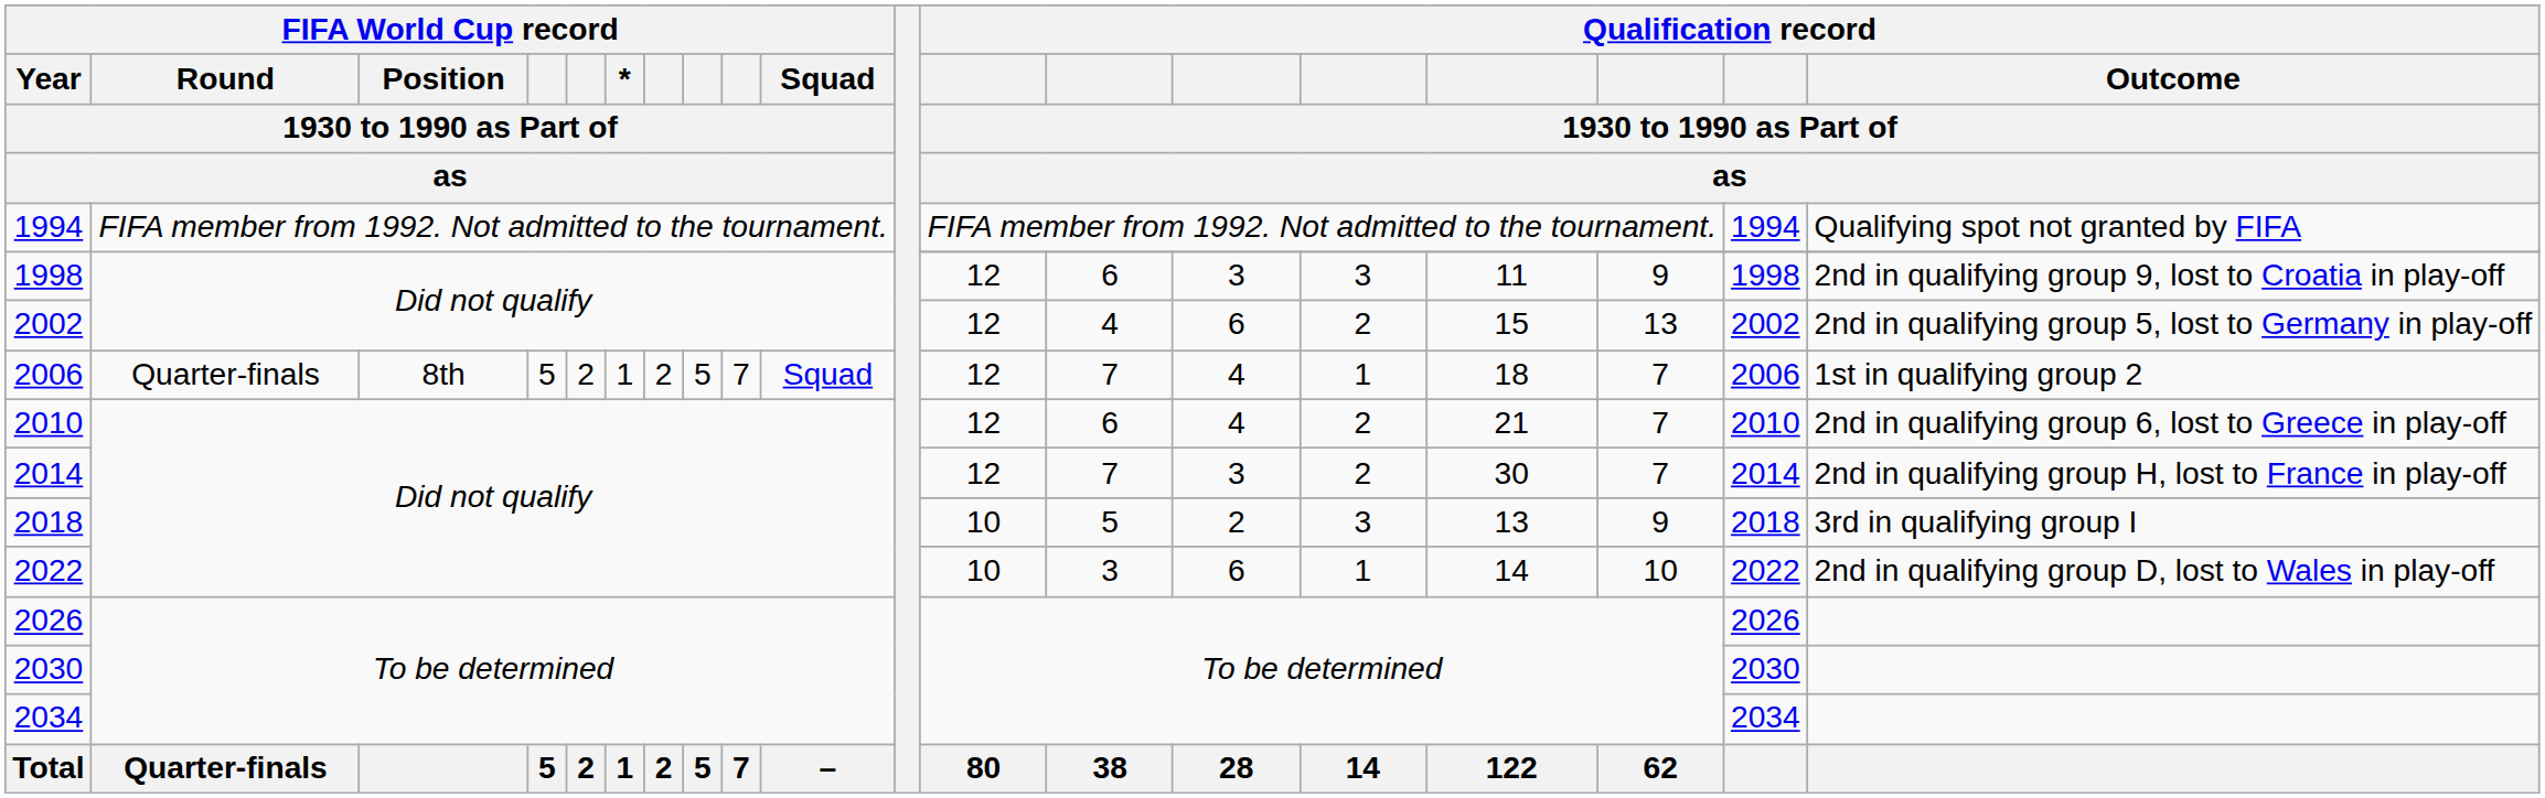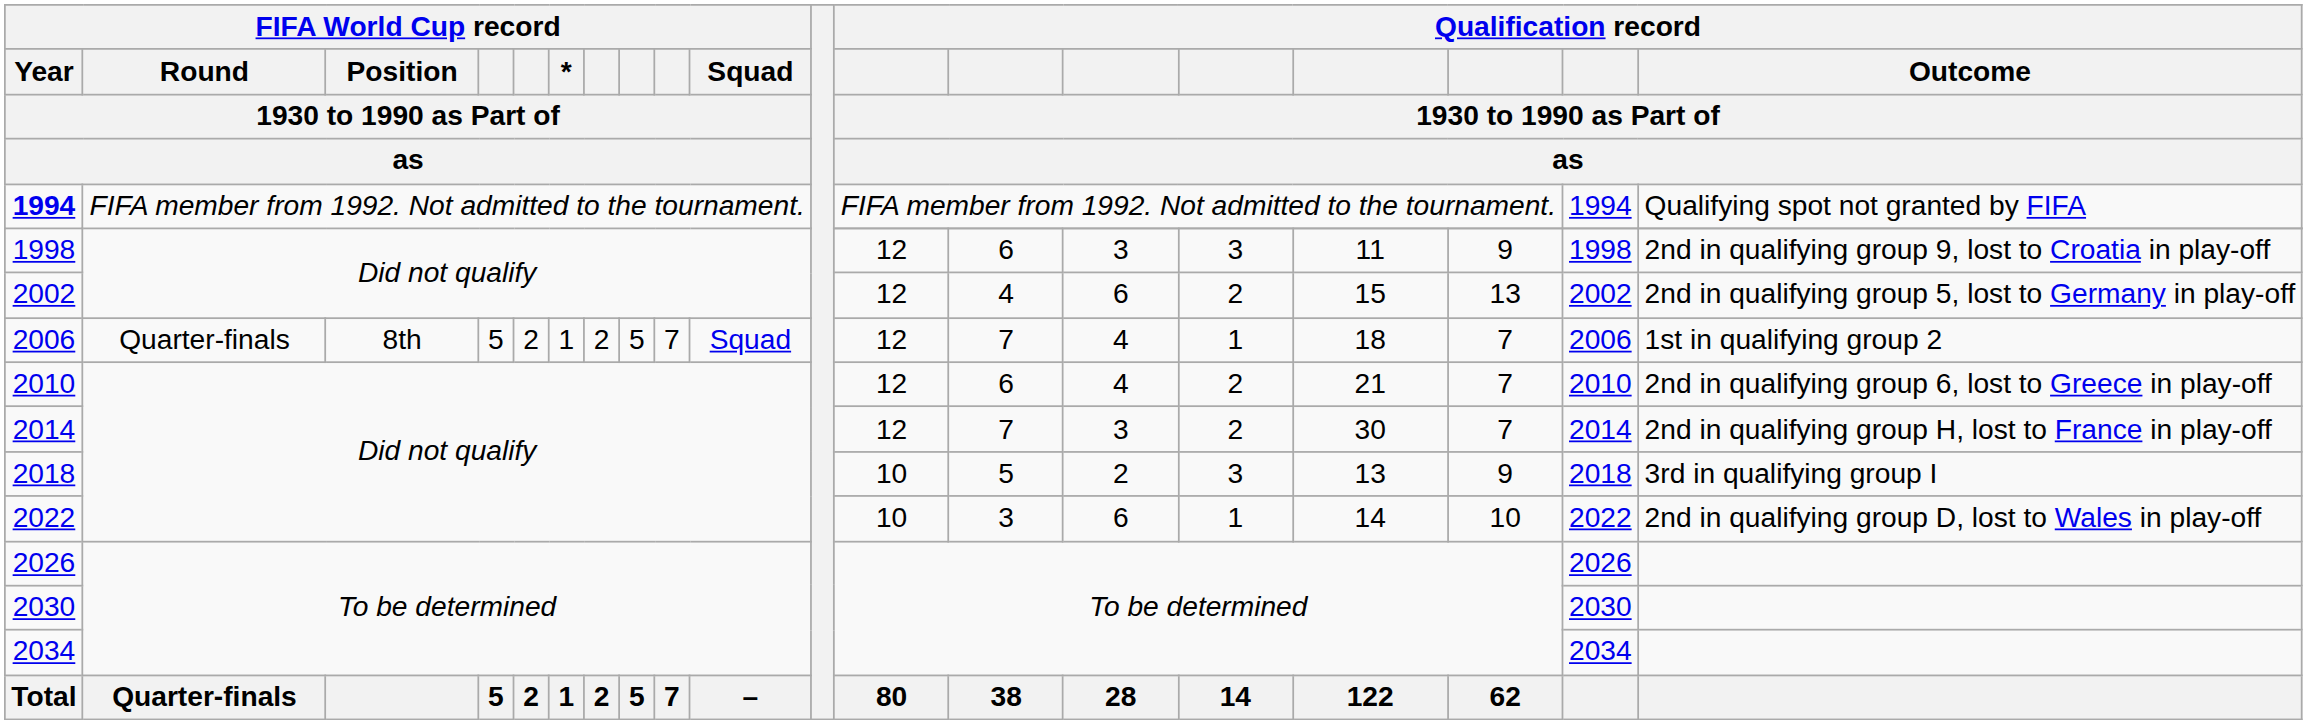row 5 | FIFA World Cup record / Year / 1930 to 1990 as Part of / as: normal -> bold
